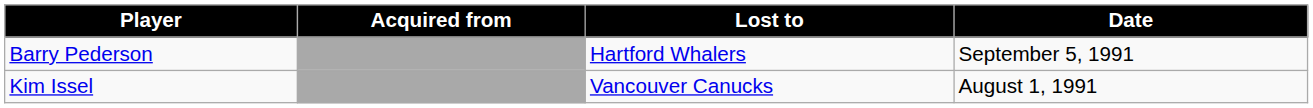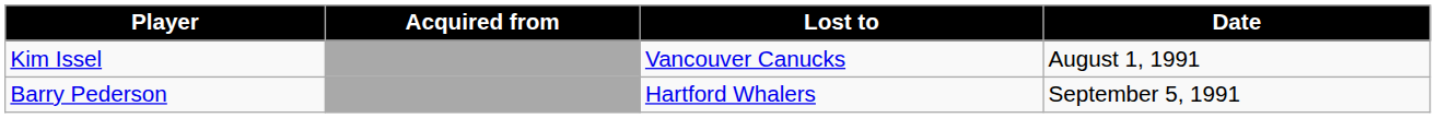rows swapped: Kim Issel <-> Barry Pederson
